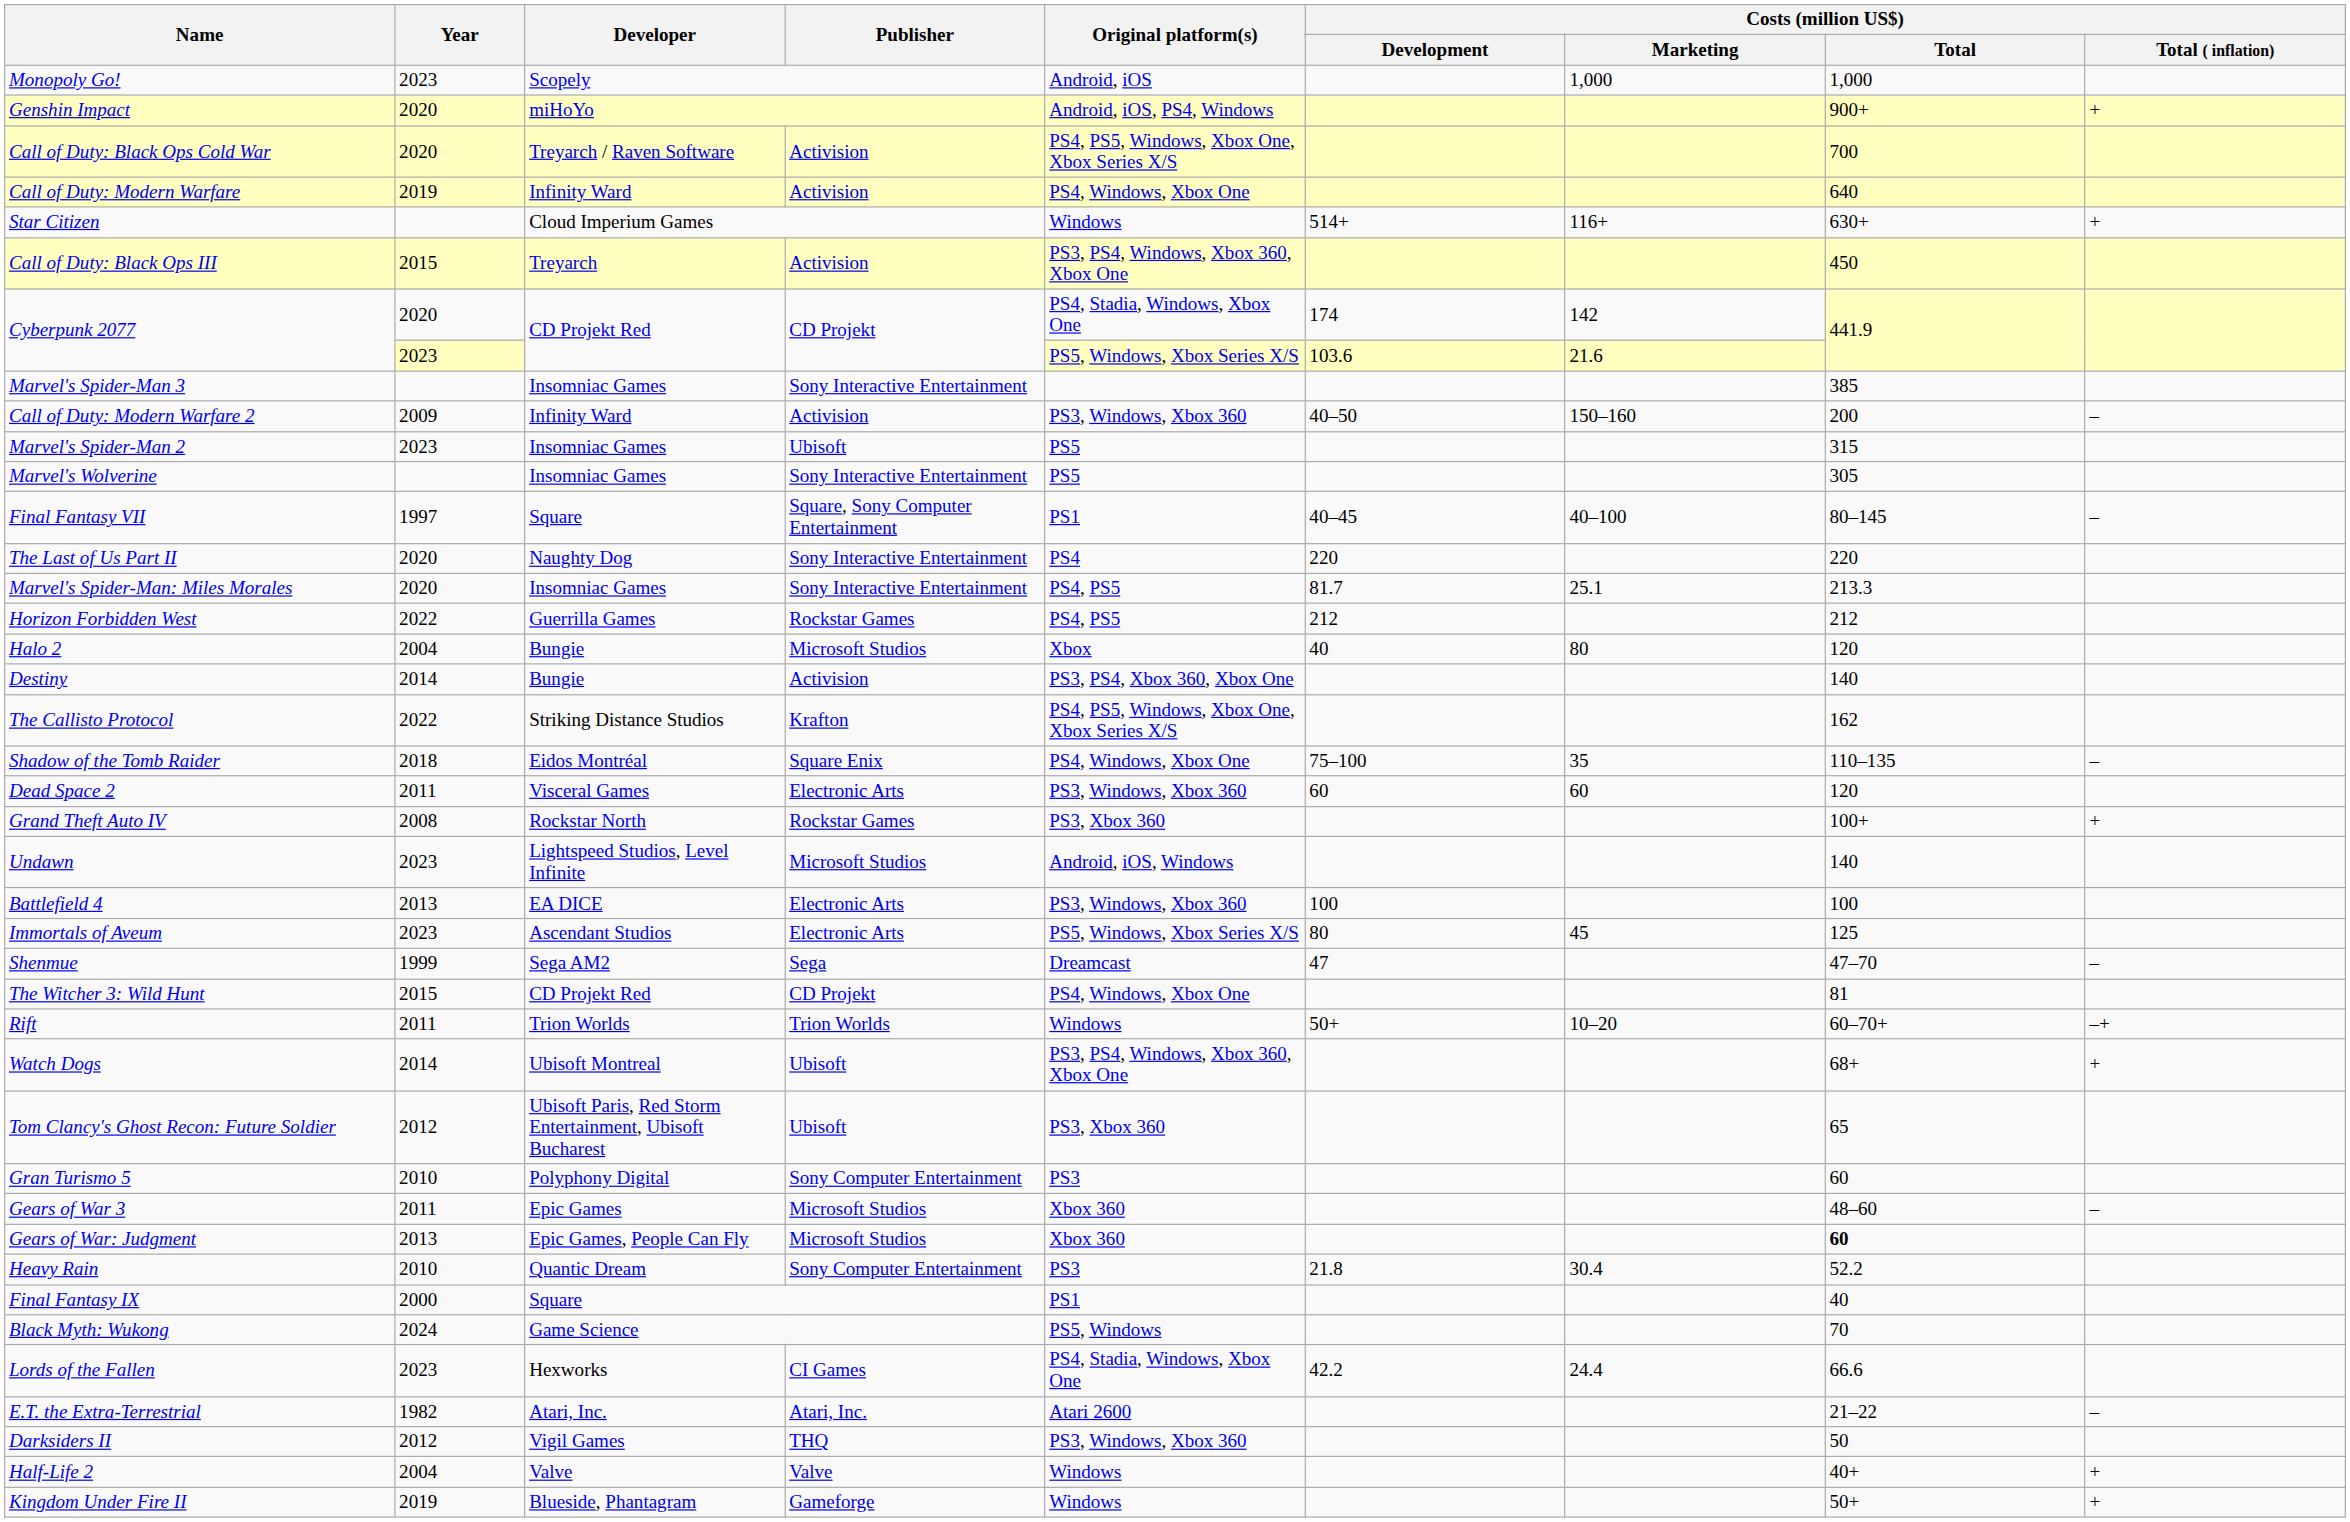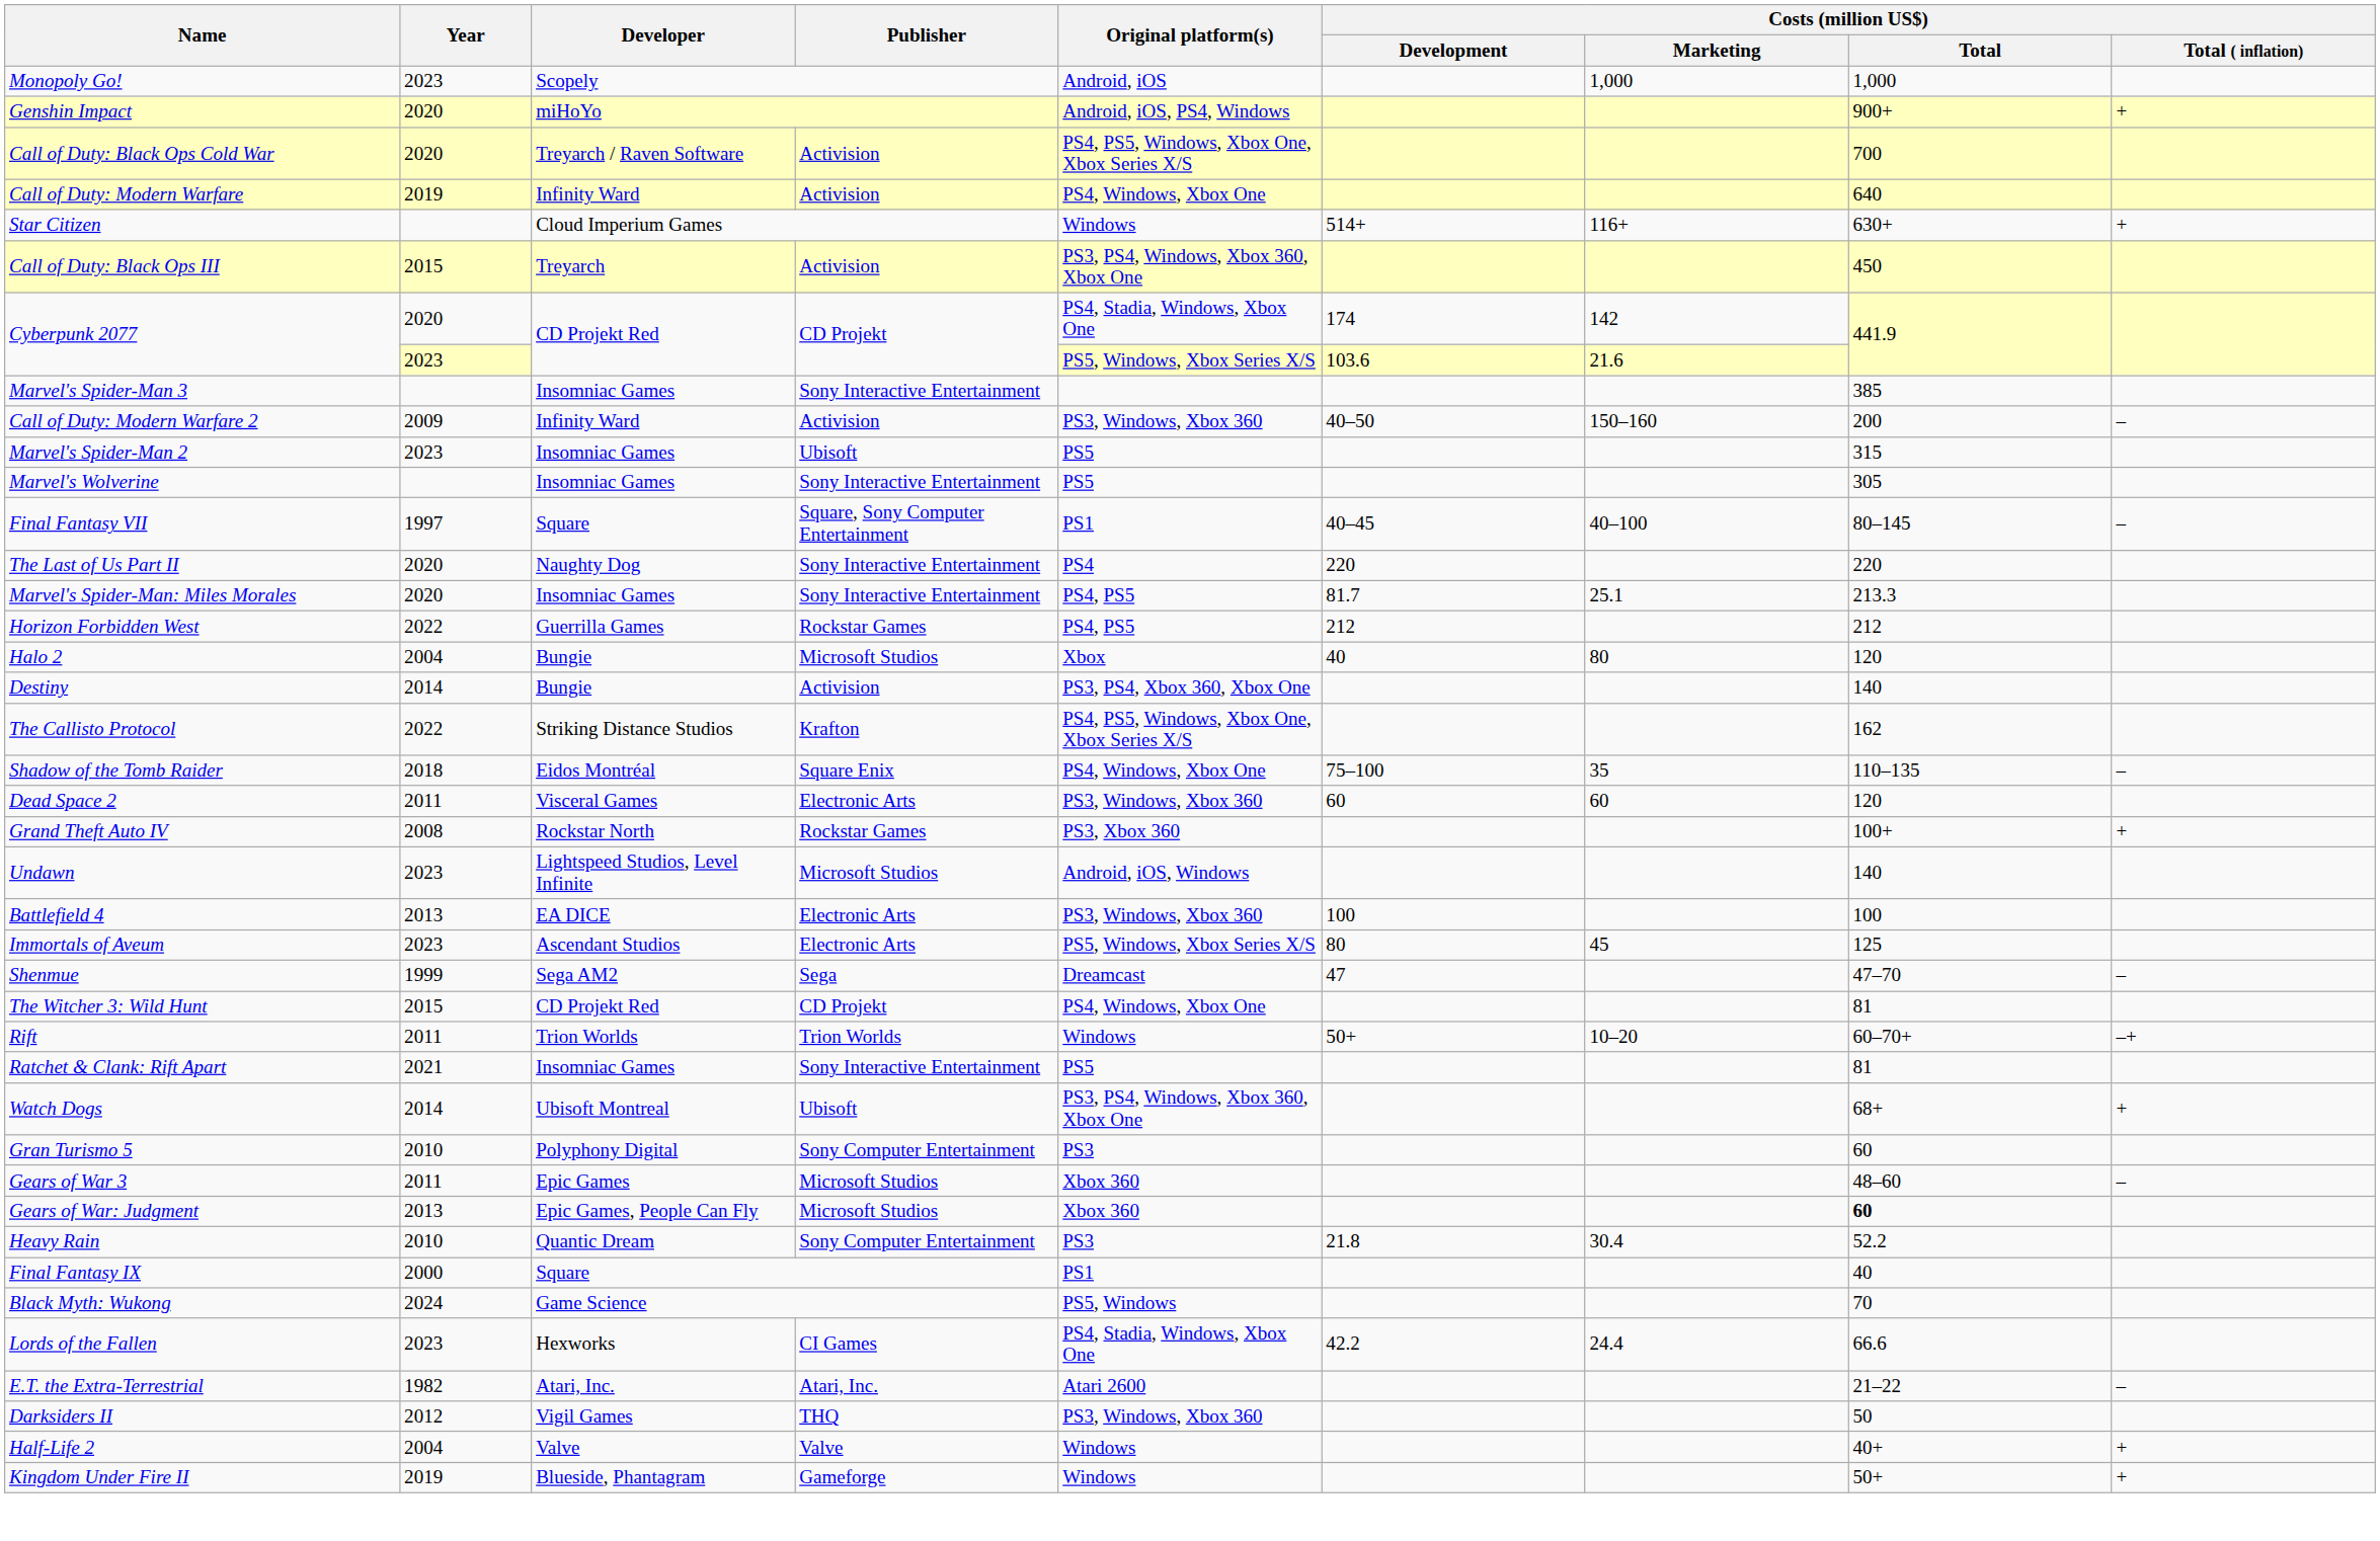+ row: Ratchet & Clank: Rift Apart | 2021 | Insomniac Games | Sony Interactive Entertainment | PS5 | 81
- row: Tom Clancy's Ghost Recon: Future Soldier | 2012 | Ubisoft Paris, Red Storm Entertainment, Ubisoft Bucharest | Ubisoft | PS3, Xbox 360 | 65
